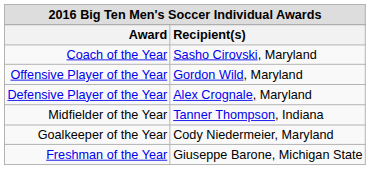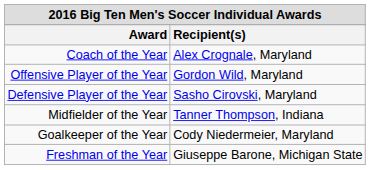Coach of the Year | column 2: Sasho Cirovski, Maryland -> Alex Crognale, Maryland
Defensive Player of the Year | column 2: Alex Crognale, Maryland -> Sasho Cirovski, Maryland
